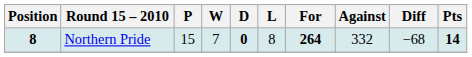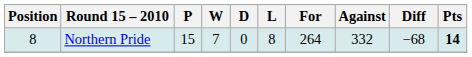Northern Pride | Position: bold -> normal
Northern Pride | D: bold -> normal
Northern Pride | For: bold -> normal
